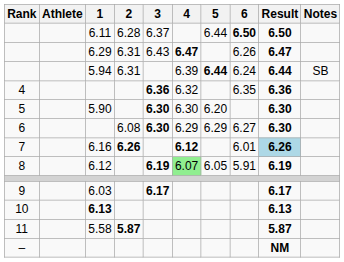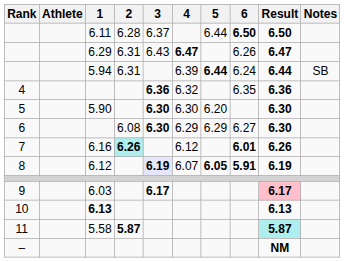7 | 2: no background -> paleturquoise background
7 | 4: bold -> normal
7 | 6: normal -> bold
7 | Result: lightblue background -> no background
8 | 3: no background -> lavender background
8 | 4: lightgreen background -> no background
8 | 5: normal -> bold
8 | 6: normal -> bold
9 | Result: no background -> pink background
11 | Result: no background -> paleturquoise background
